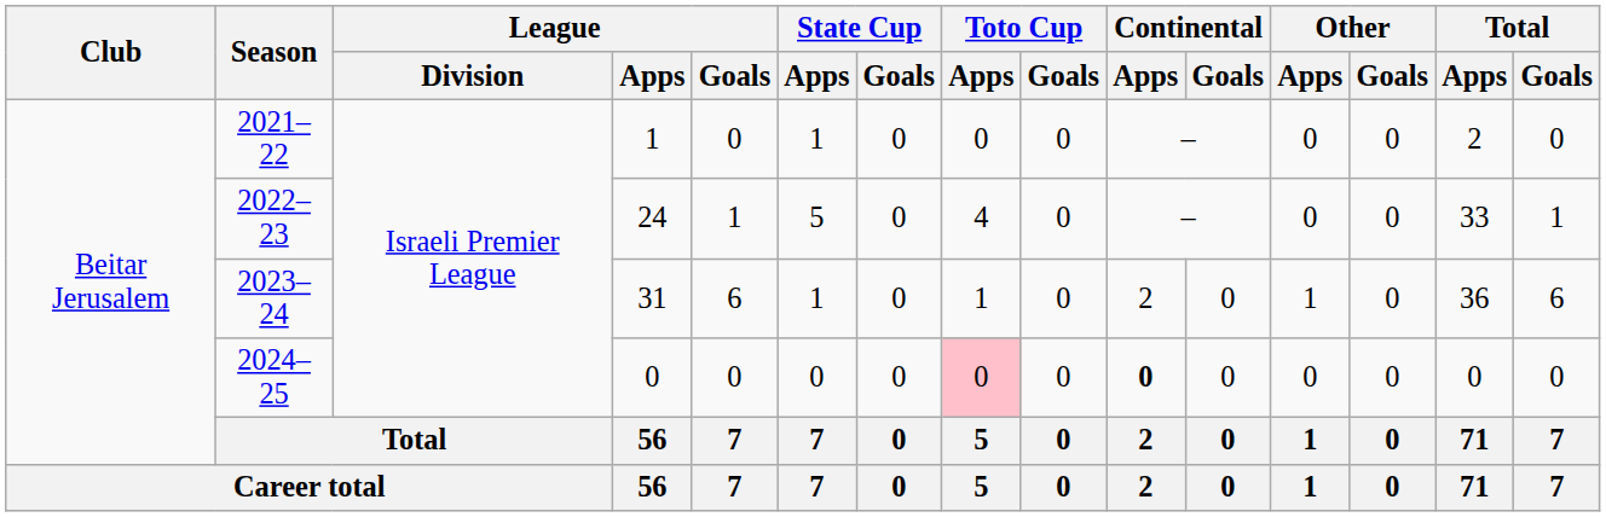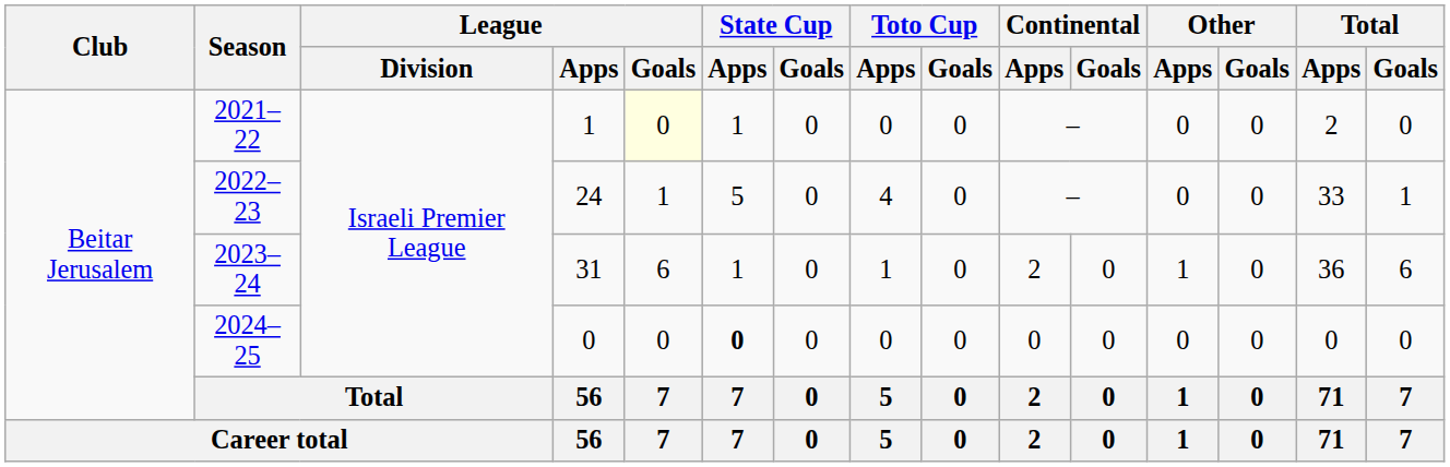2021–22 | League / Goals: no background -> lightyellow background
2024–25 | State Cup / Apps: normal -> bold
2024–25 | Toto Cup / Apps: pink background -> no background
2024–25 | Continental / Apps: bold -> normal
